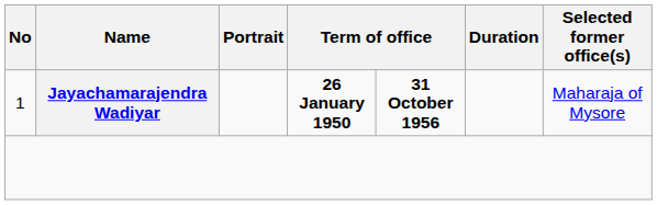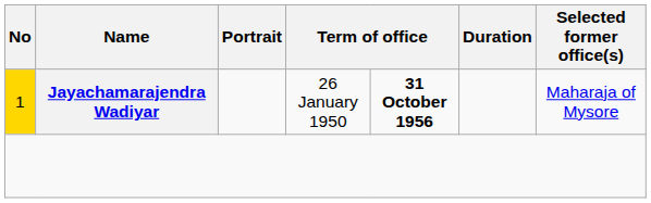Jayachamarajendra Wadiyar | No: no background -> gold background
Jayachamarajendra Wadiyar | column 4: bold -> normal
